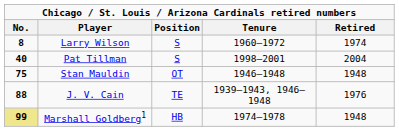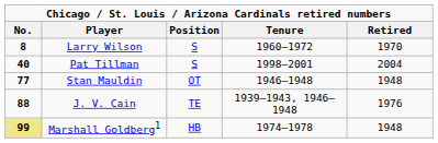Larry Wilson | Retired: 1974 -> 1970
Stan Mauldin | No.: 75 -> 77
